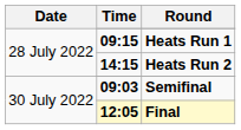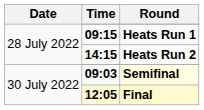09:03 | Round: no background -> lightyellow background
